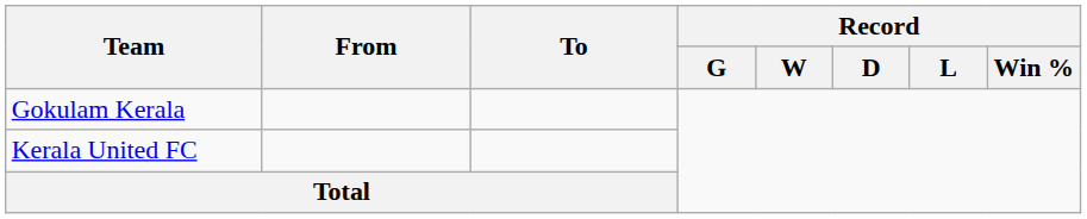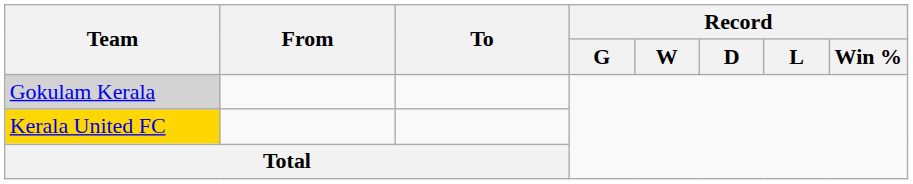Gokulam Kerala | Team: no background -> lightgrey background
Kerala United FC | Team: no background -> gold background
